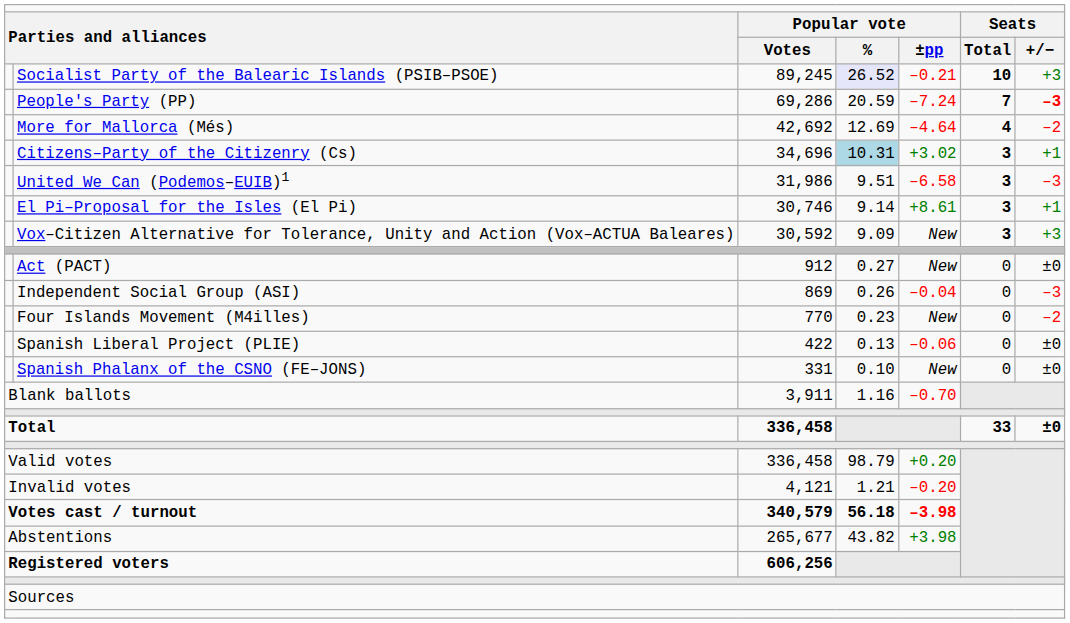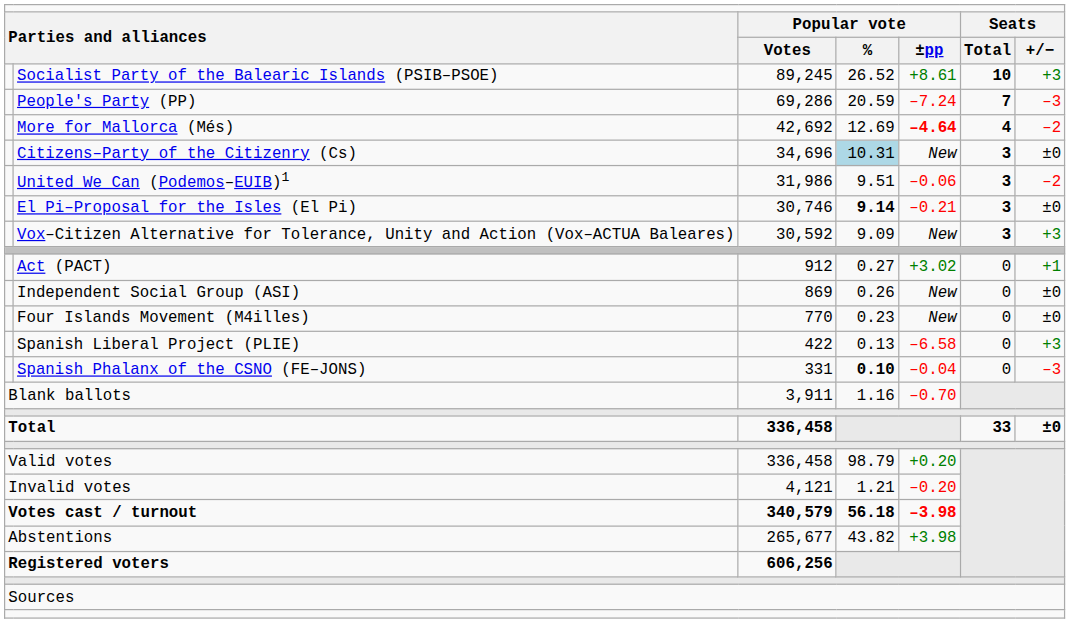Socialist Party of the Balearic Islands (PSIB–PSOE) | column 4: lavender background -> no background
Socialist Party of the Balearic Islands (PSIB–PSOE) | column 5: –0.21 -> +8.61
People's Party (PP) | column 7: bold -> normal
More for Mallorca (Més) | column 5: normal -> bold
Citizens–Party of the Citizenry (Cs) | column 5: +3.02 -> New
Citizens–Party of the Citizenry (Cs) | column 7: +1 -> ±0
United We Can (Podemos–EUIB)1 | column 5: –6.58 -> –0.06
United We Can (Podemos–EUIB)1 | column 7: –3 -> –2
El Pi–Proposal for the Isles (El Pi) | column 4: normal -> bold
El Pi–Proposal for the Isles (El Pi) | column 5: +8.61 -> –0.21
El Pi–Proposal for the Isles (El Pi) | column 7: +1 -> ±0
Act (PACT) | column 5: New -> +3.02
Act (PACT) | column 7: ±0 -> +1
Independent Social Group (ASI) | column 5: –0.04 -> New
Independent Social Group (ASI) | column 7: –3 -> ±0
Four Islands Movement (M4illes) | column 7: –2 -> ±0
Spanish Liberal Project (PLIE) | column 5: –0.06 -> –6.58
Spanish Liberal Project (PLIE) | column 7: ±0 -> +3
Spanish Phalanx of the CSNO (FE–JONS) | column 4: normal -> bold
Spanish Phalanx of the CSNO (FE–JONS) | column 5: New -> –0.04
Spanish Phalanx of the CSNO (FE–JONS) | column 7: ±0 -> –3
